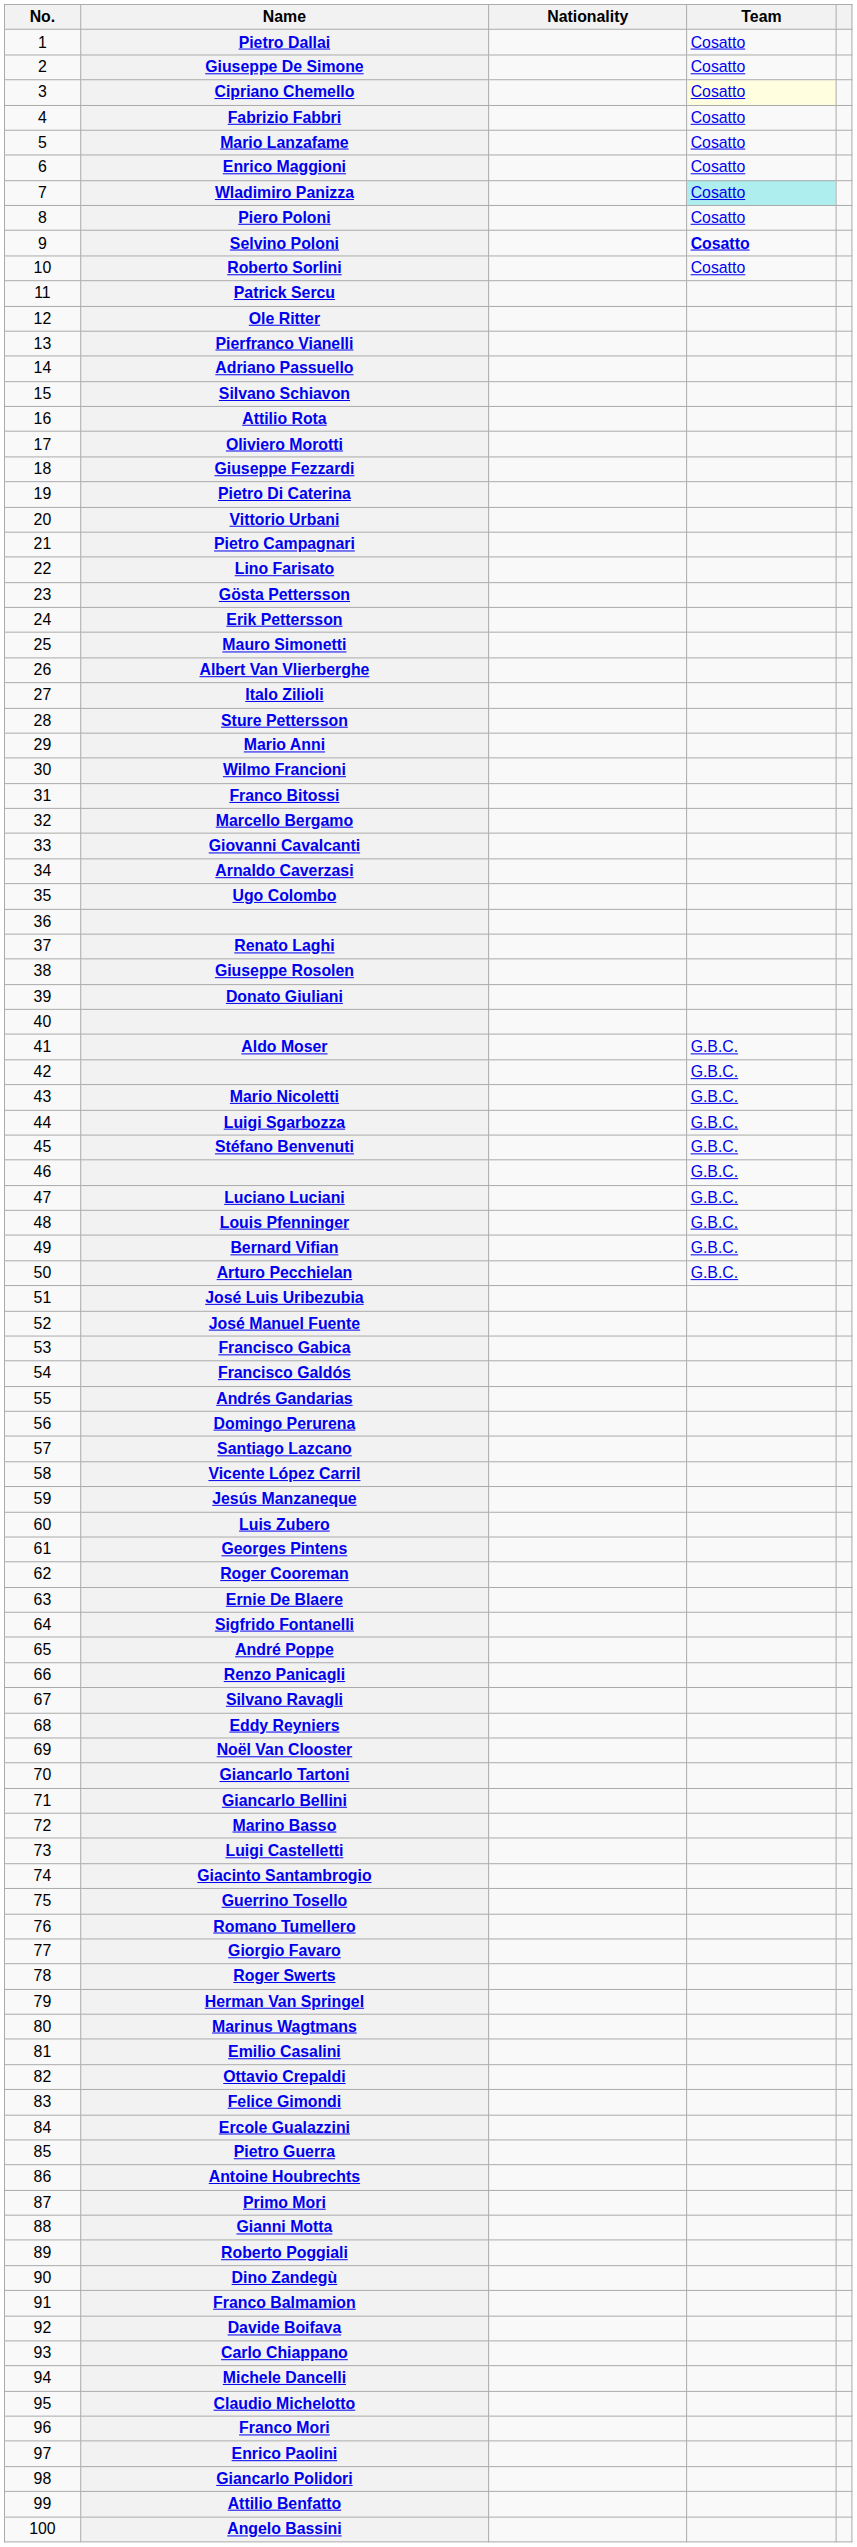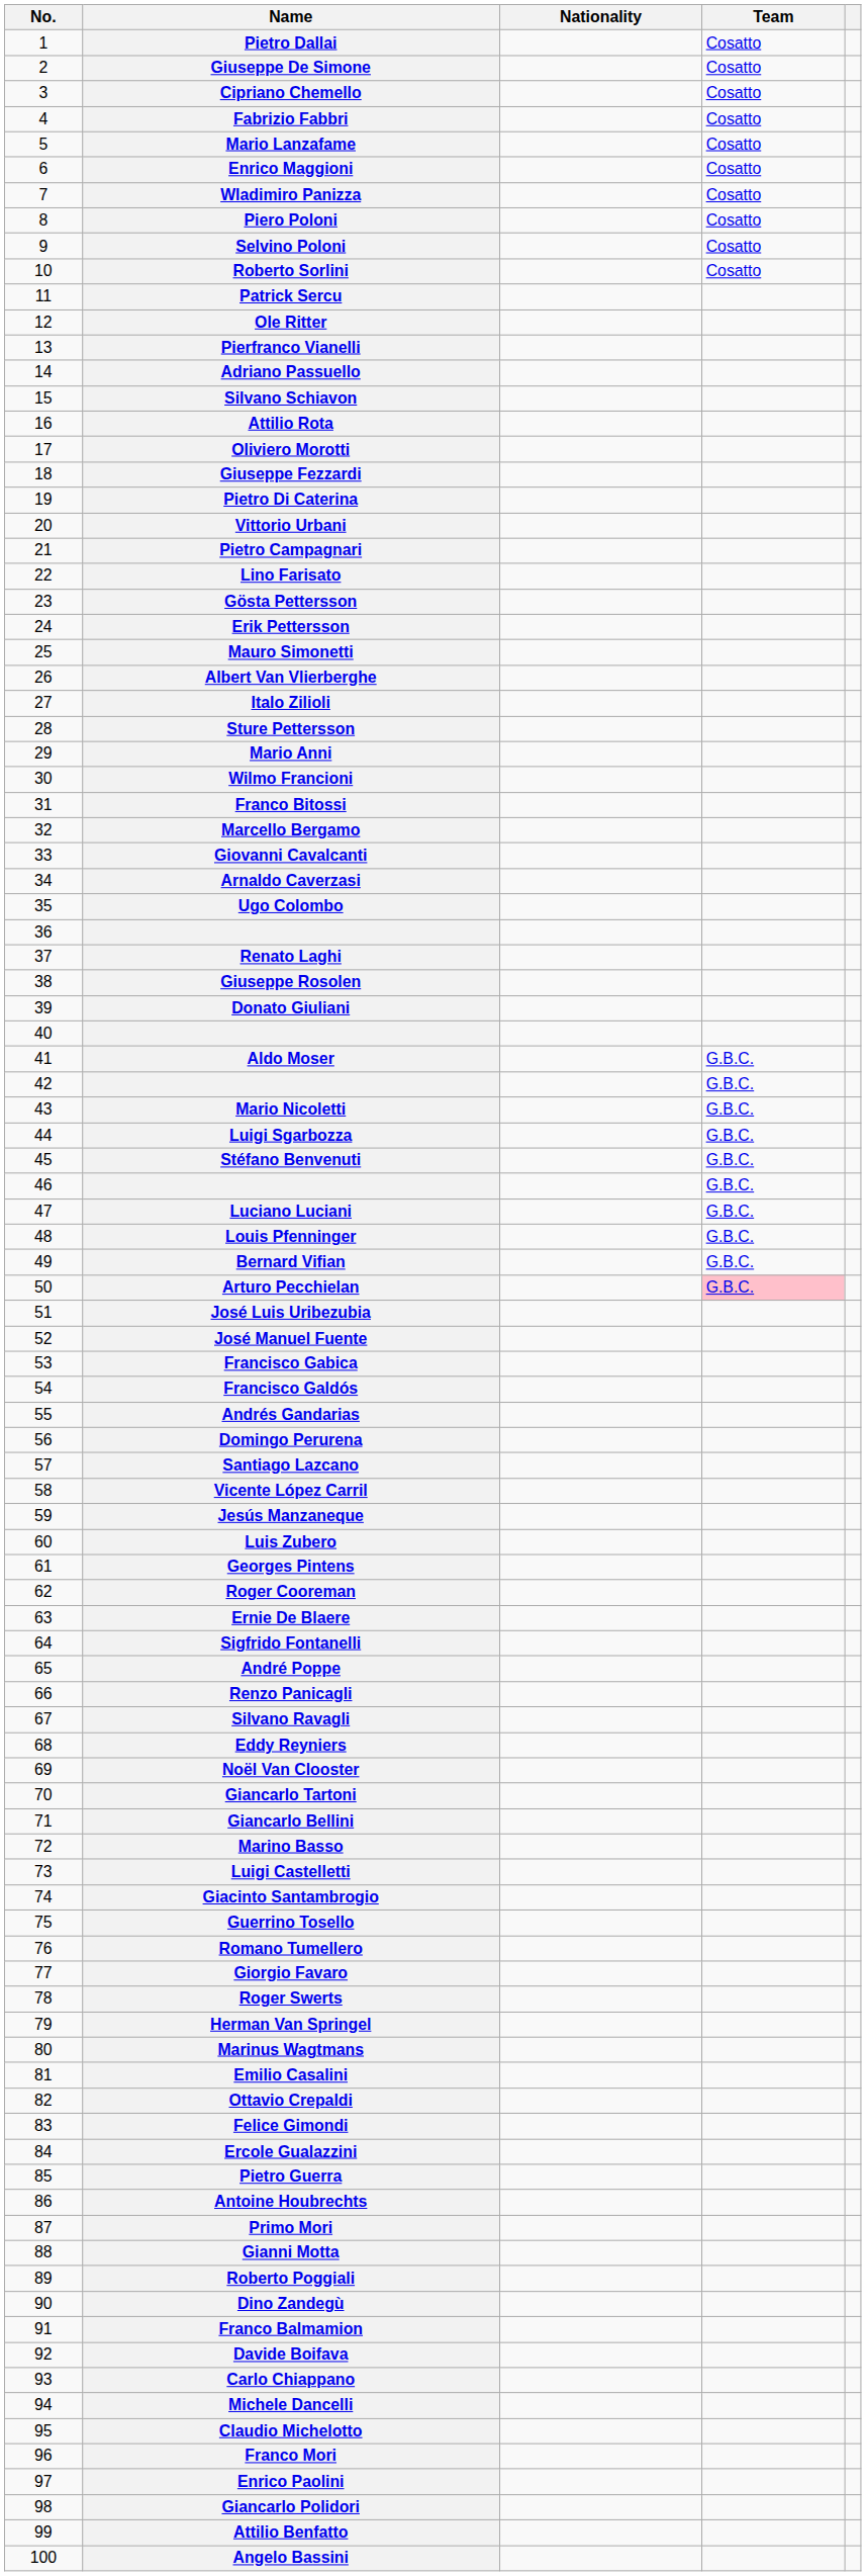Cipriano Chemello | Team: lightyellow background -> no background
Wladimiro Panizza | Team: paleturquoise background -> no background
Selvino Poloni | Team: bold -> normal
Arturo Pecchielan | Team: no background -> pink background
